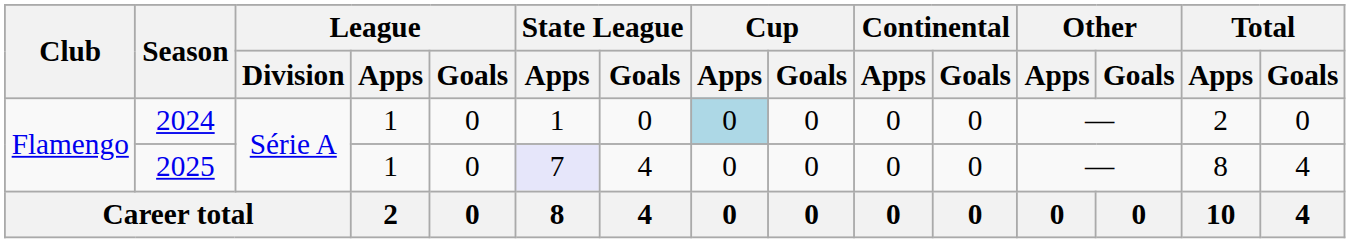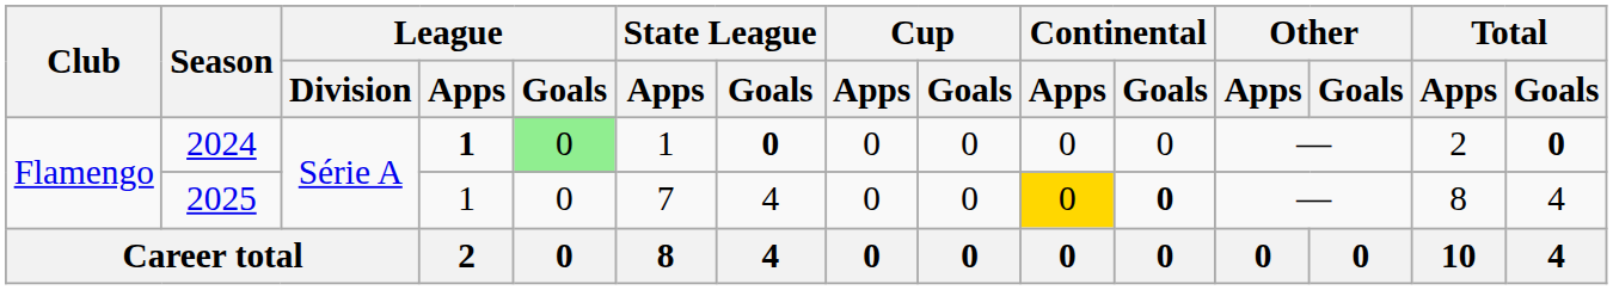2024 | League / Apps: normal -> bold
2024 | League / Goals: no background -> lightgreen background
2024 | State League / Goals: normal -> bold
2024 | Cup / Apps: lightblue background -> no background
2024 | Total / Goals: normal -> bold
2025 | State League / Apps: lavender background -> no background
2025 | Continental / Apps: no background -> gold background
2025 | Continental / Goals: normal -> bold
